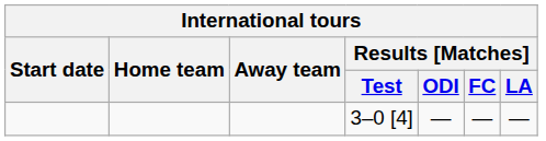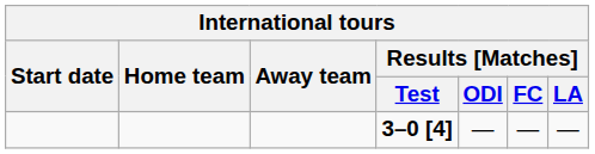row 4 | Results [Matches] / Test: normal -> bold
